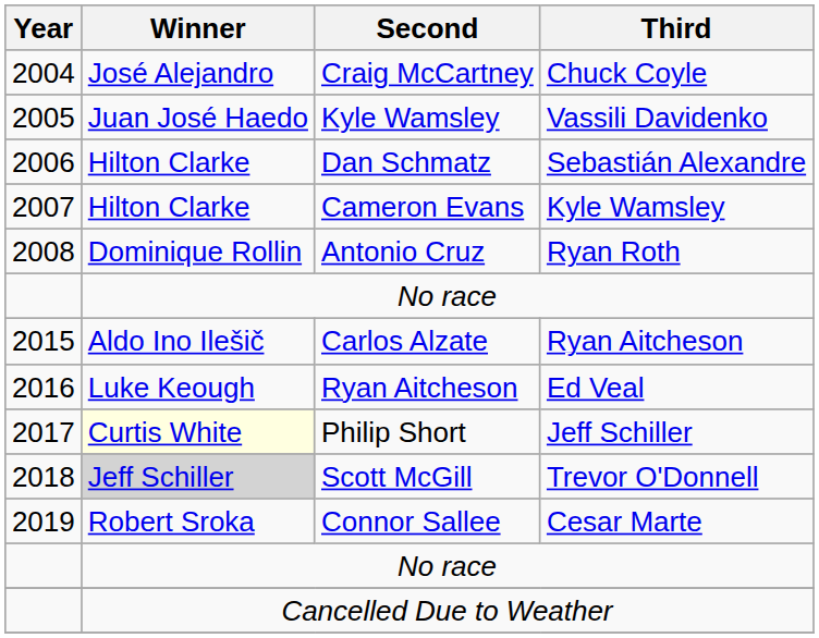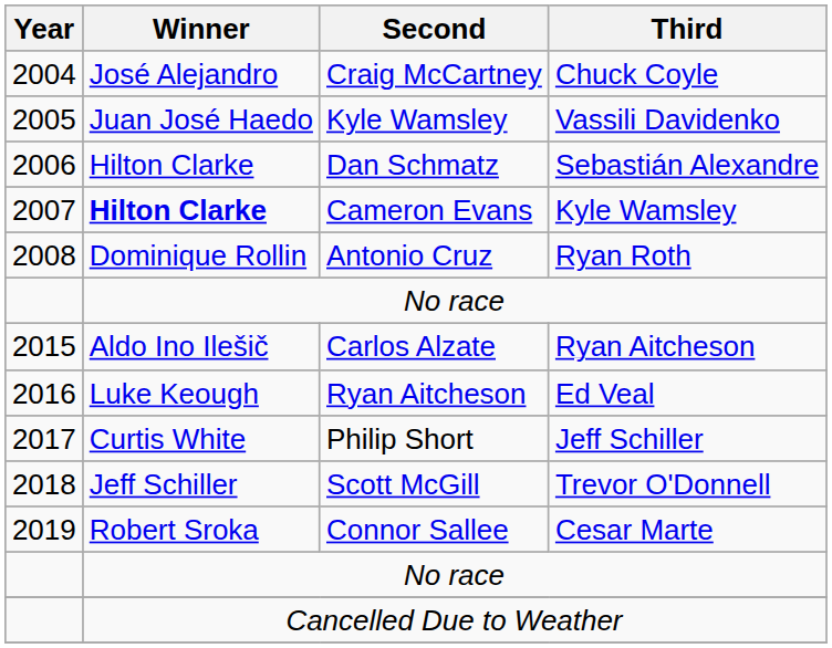Cameron Evans | Winner: normal -> bold
Philip Short | Winner: lightyellow background -> no background
Scott McGill | Winner: lightgrey background -> no background
